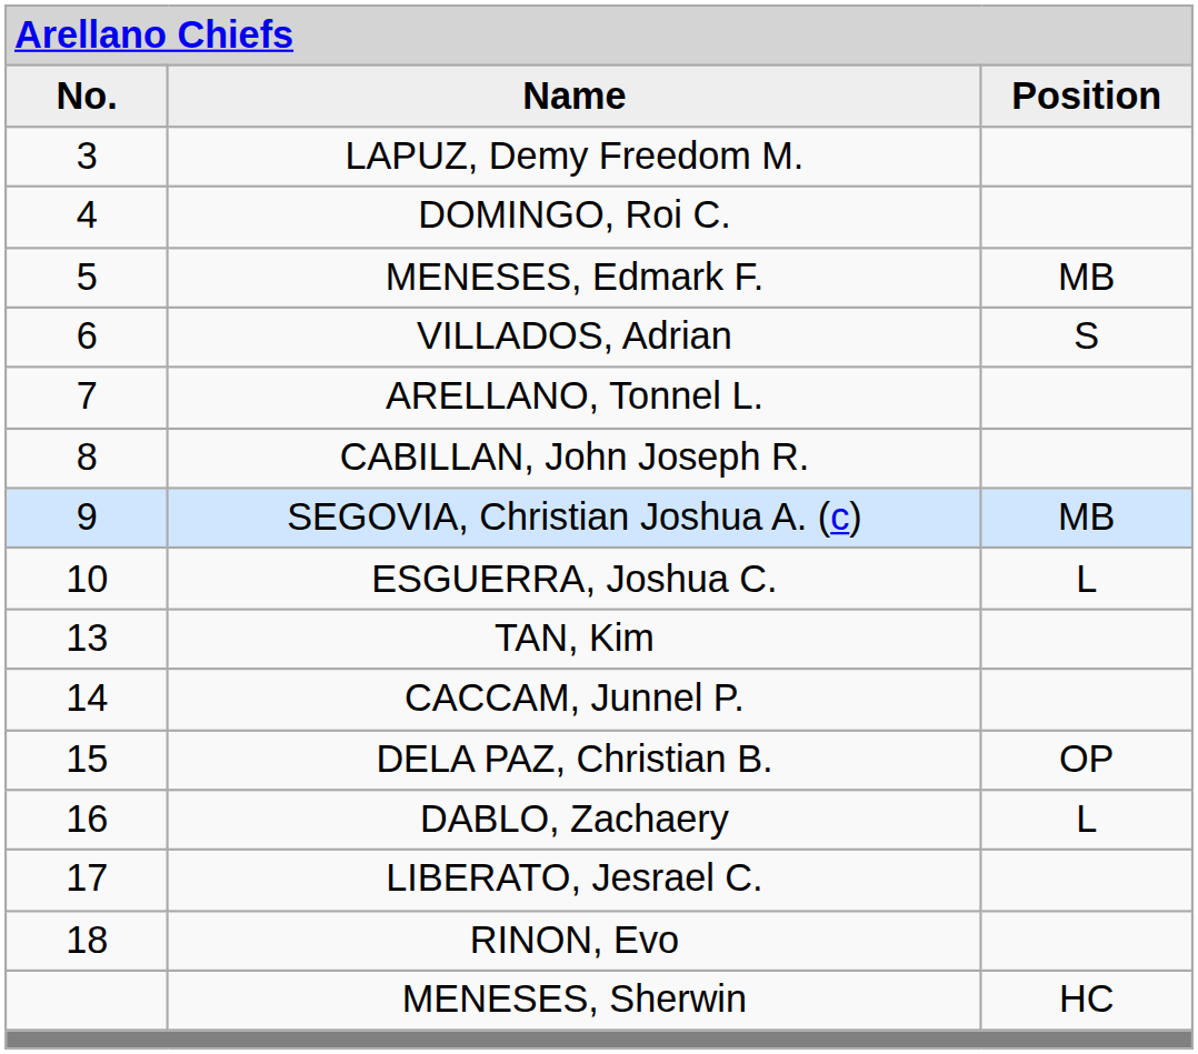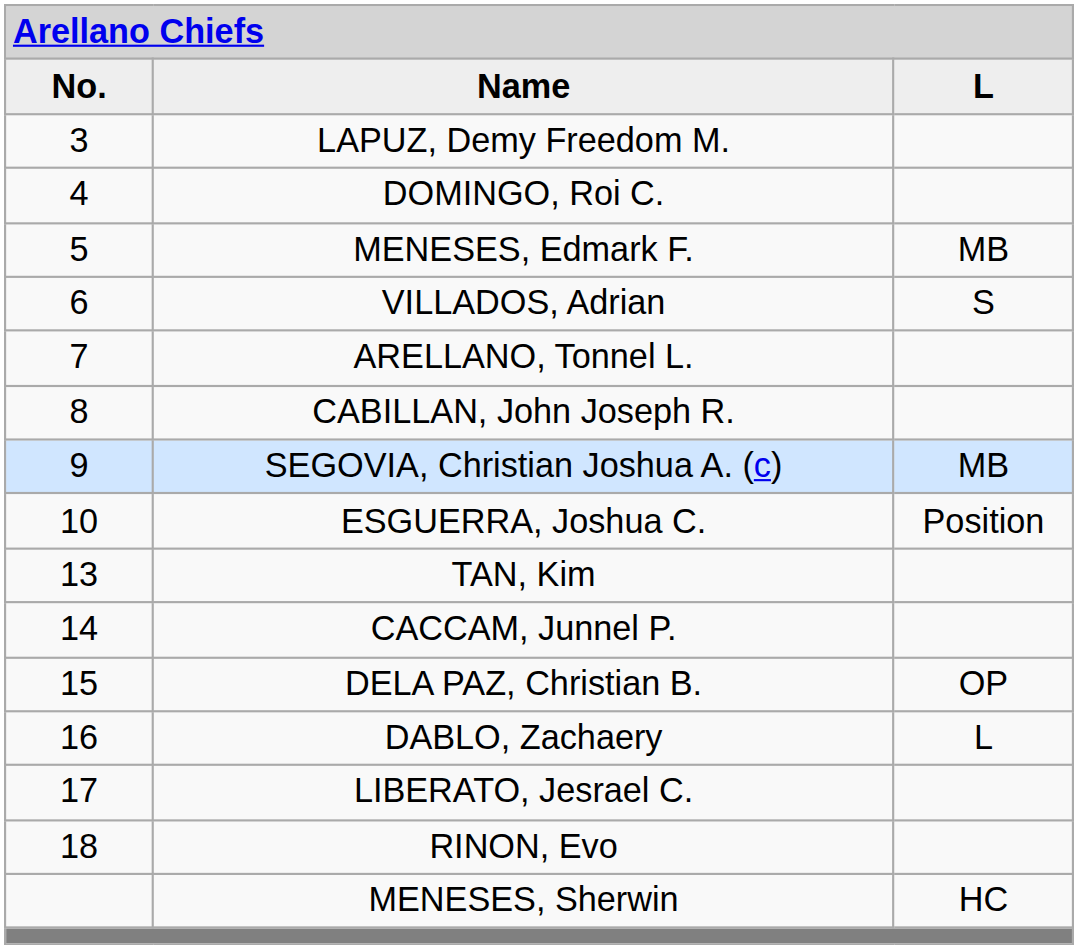Name | column 3: Position -> L
ESGUERRA, Joshua C. | column 3: L -> Position
